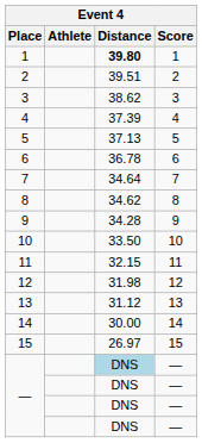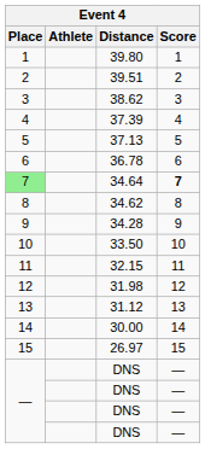row 3 | Distance: bold -> normal
row 9 | Place: no background -> lightgreen background
row 9 | Score: normal -> bold
row 18 | Distance: lightblue background -> no background
